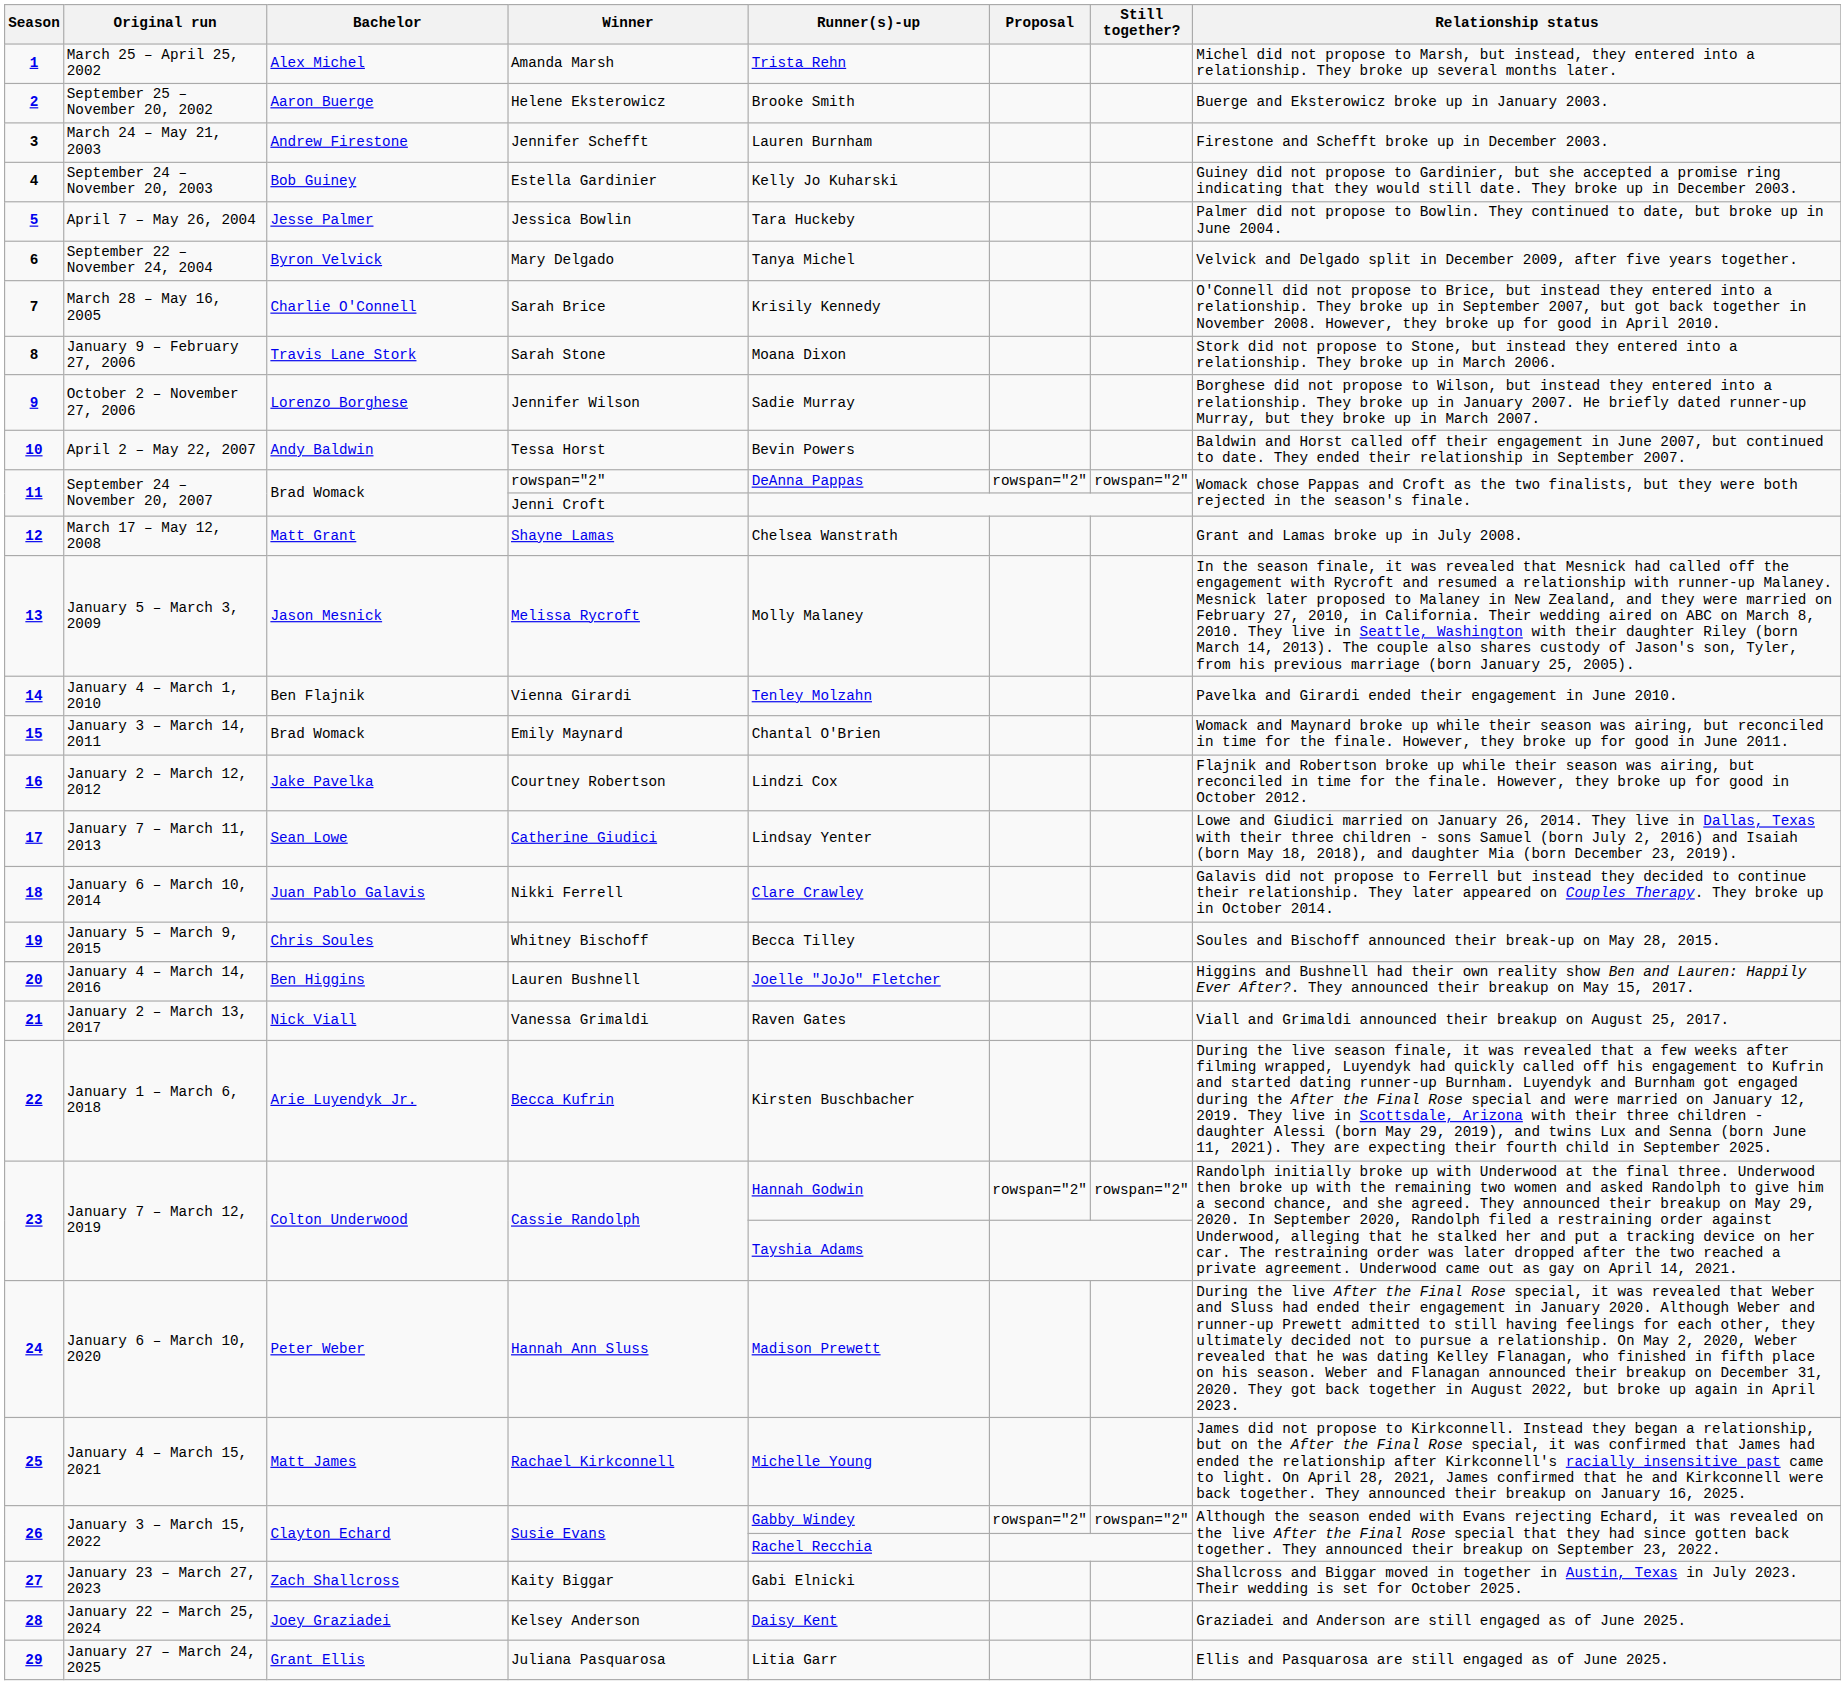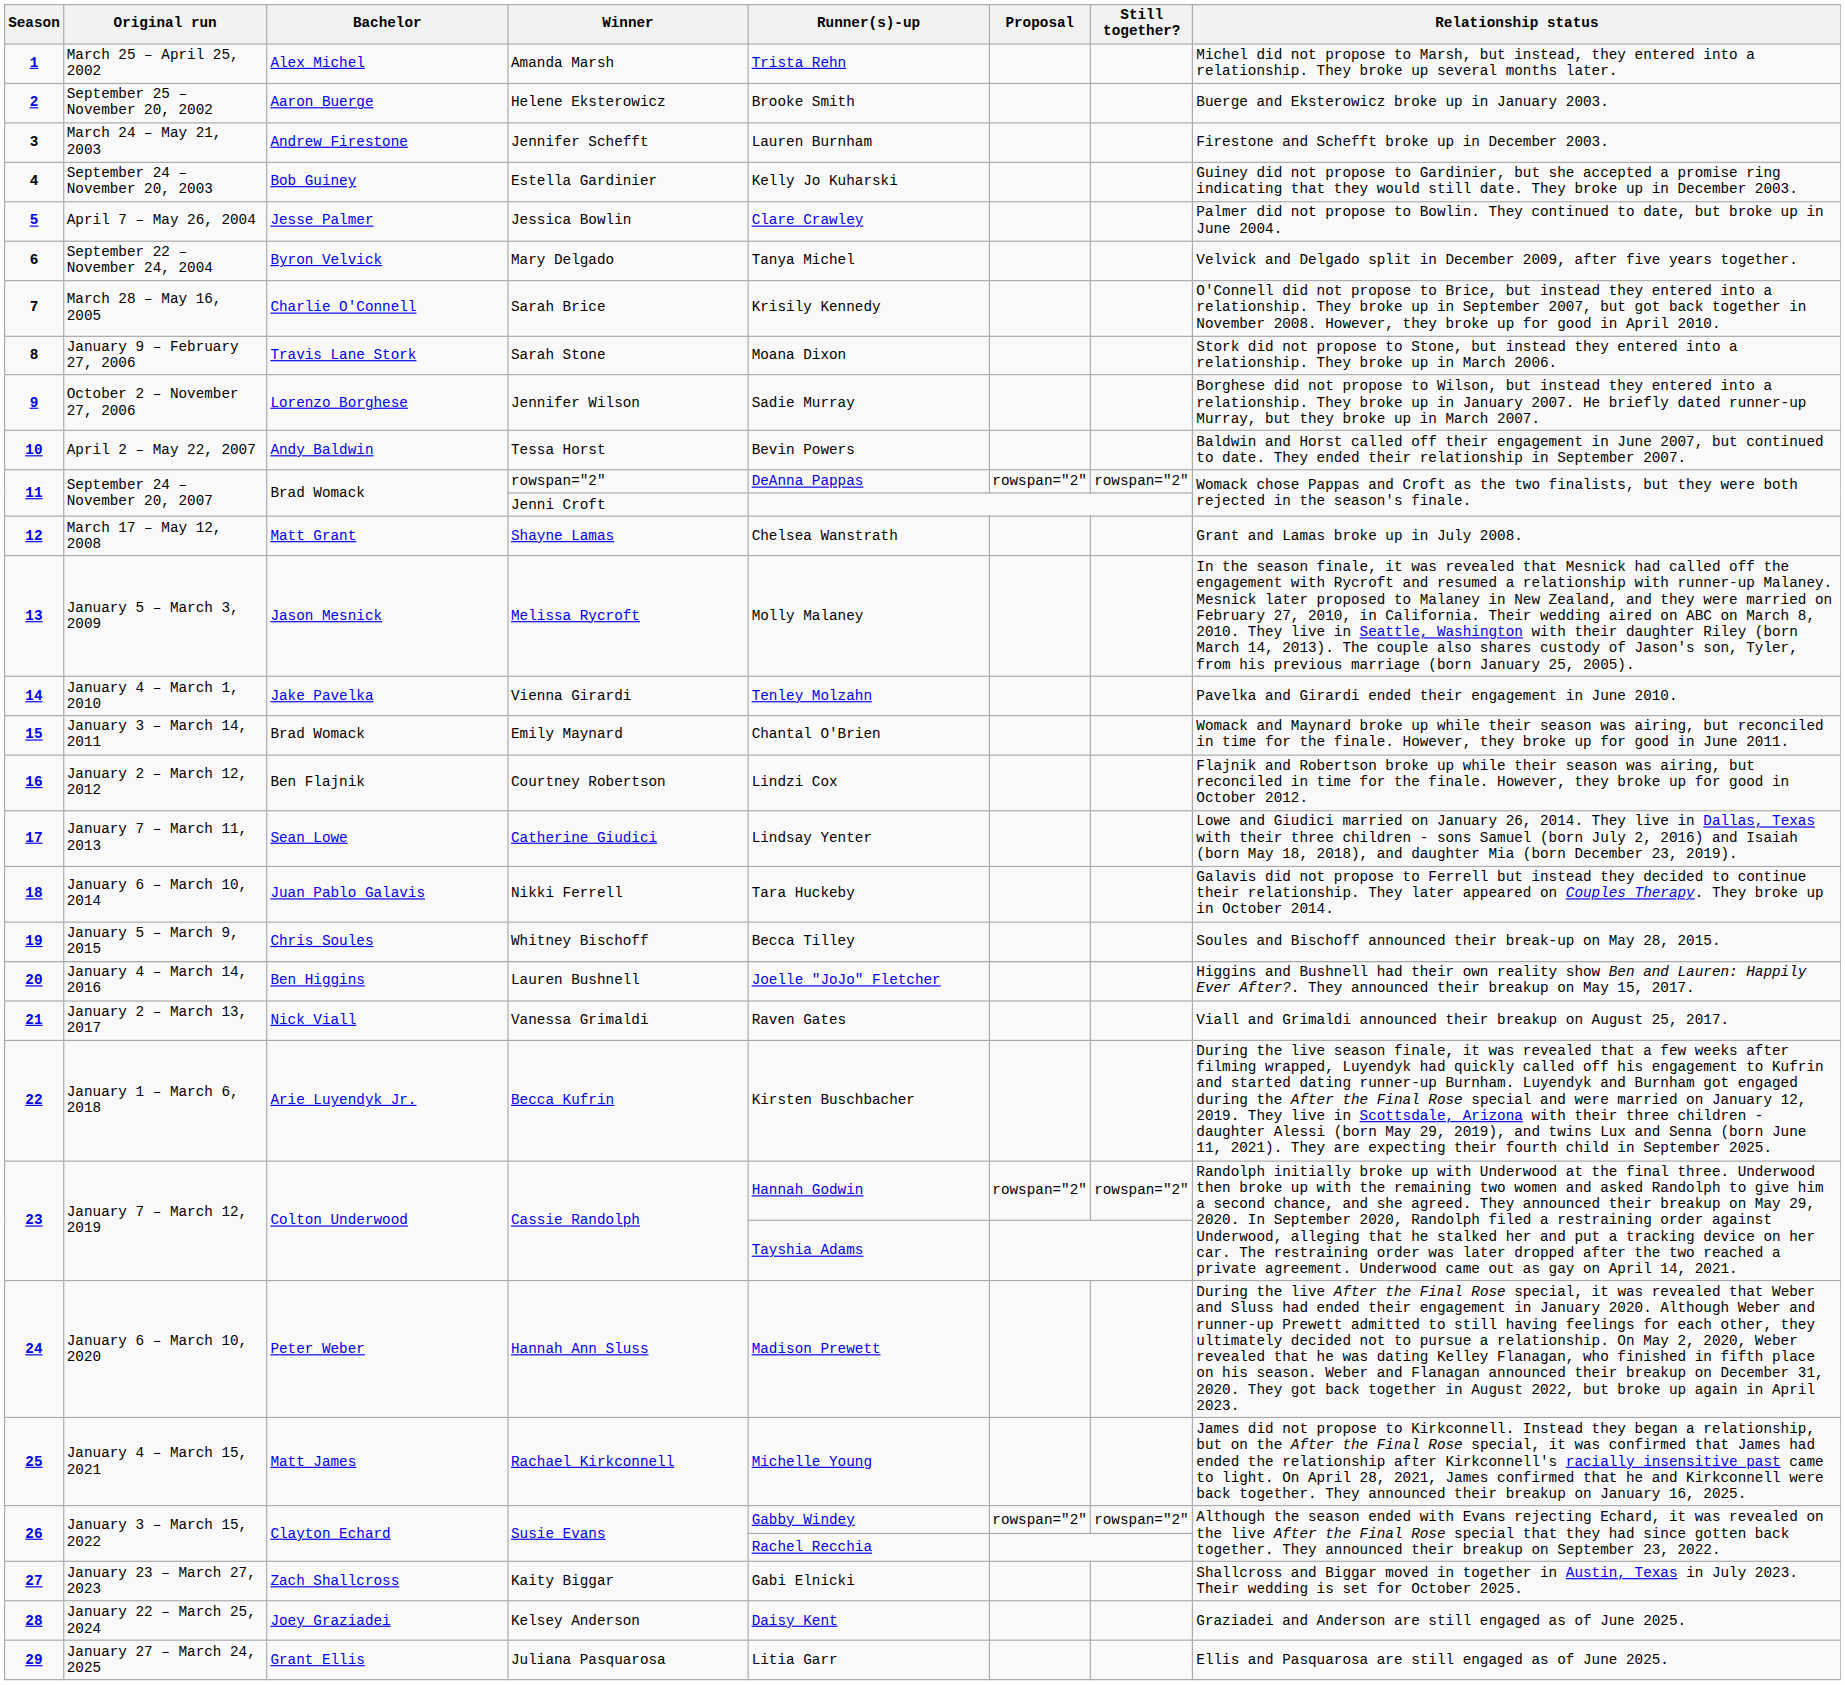Jessica Bowlin | Runner(s)-up: Tara Huckeby -> Clare Crawley
Vienna Girardi | Bachelor: Ben Flajnik -> Jake Pavelka
Courtney Robertson | Bachelor: Jake Pavelka -> Ben Flajnik
Nikki Ferrell | Runner(s)-up: Clare Crawley -> Tara Huckeby
